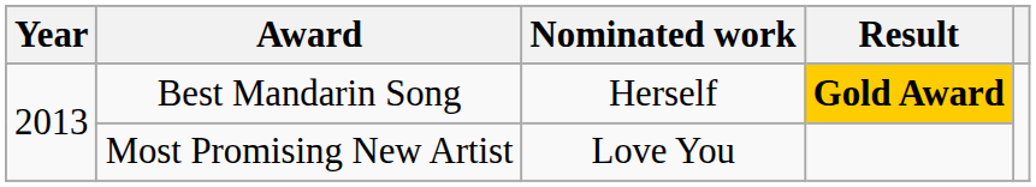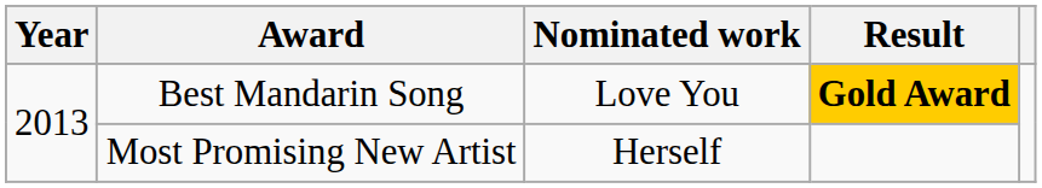Best Mandarin Song | Nominated work: Herself -> Love You
Most Promising New Artist | Nominated work: Love You -> Herself
